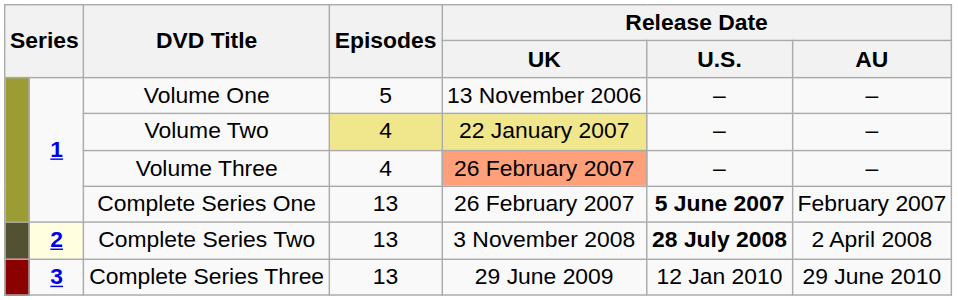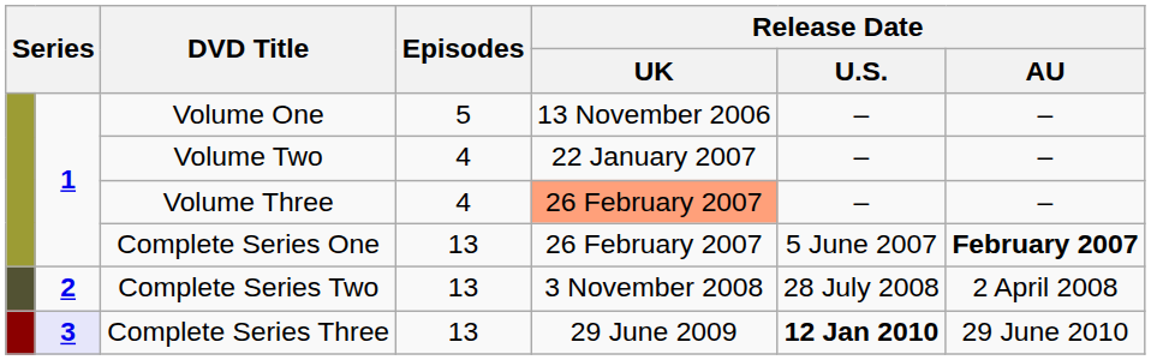Volume Two | Episodes: khaki background -> no background
Volume Two | Release Date / UK: khaki background -> no background
Complete Series One | Release Date / U.S.: bold -> normal
Complete Series One | Release Date / AU: normal -> bold
Complete Series Two | column 2: lightyellow background -> no background
Complete Series Two | Release Date / U.S.: bold -> normal
Complete Series Three | column 2: no background -> lavender background
Complete Series Three | Release Date / U.S.: normal -> bold
